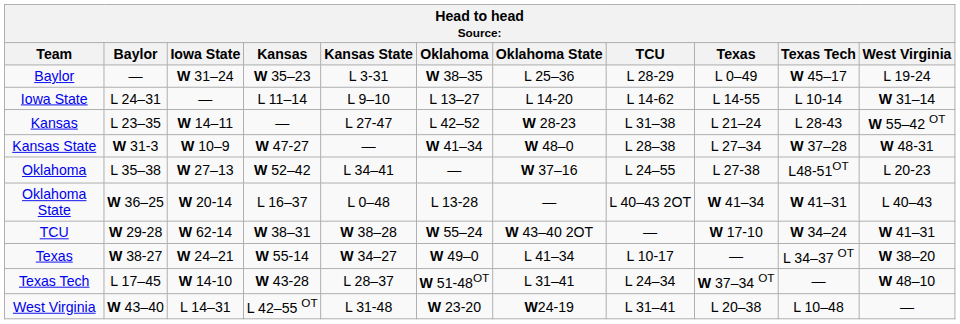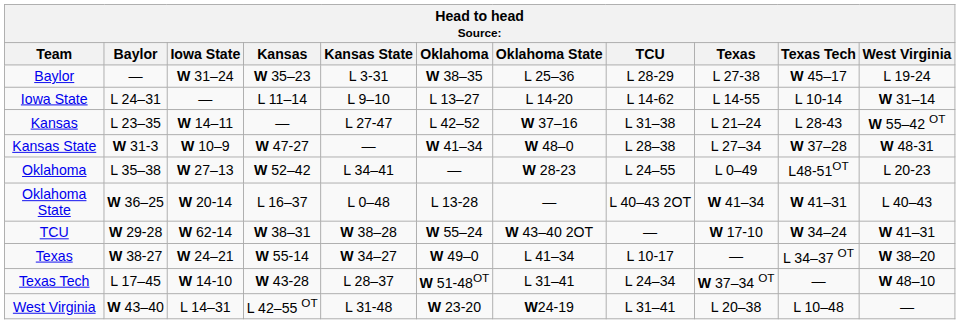row 3 | Texas: L 0–49 -> L 27-38
row 5 | Oklahoma State: W 28-23 -> W 37–16
row 7 | Oklahoma State: W 37–16 -> W 28-23
row 7 | Texas: L 27-38 -> L 0–49
